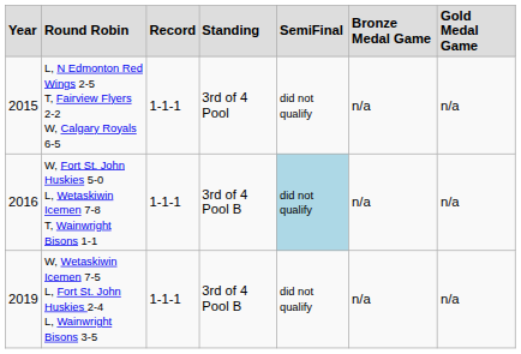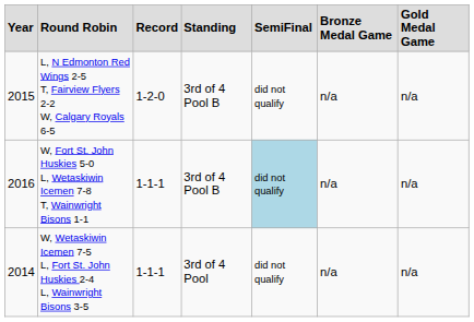row 2 | column 3: 1-1-1 -> 1-2-0
row 2 | column 4: 3rd of 4 Pool -> 3rd of 4 Pool B
row 4 | column 1: 2019 -> 2014
row 4 | column 4: 3rd of 4 Pool B -> 3rd of 4 Pool
